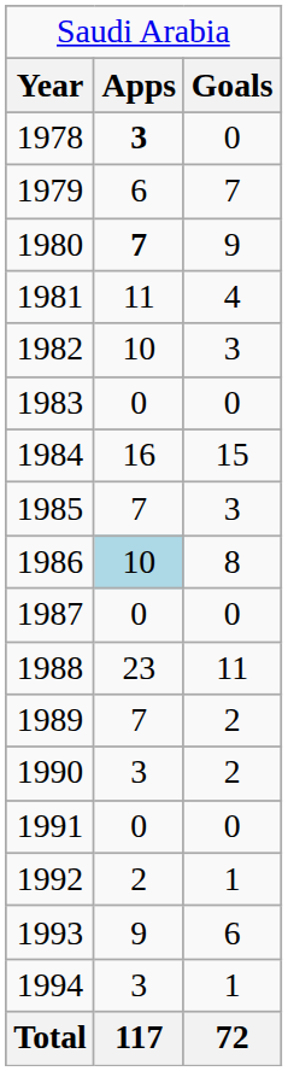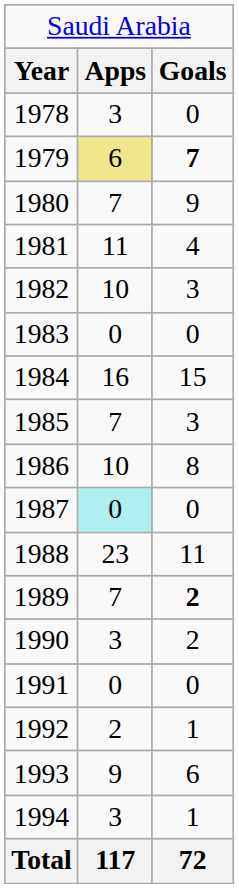1978 | column 2: bold -> normal
1979 | column 2: no background -> khaki background
1979 | column 3: normal -> bold
1980 | column 2: bold -> normal
1986 | column 2: lightblue background -> no background
1987 | column 2: no background -> paleturquoise background
1989 | column 3: normal -> bold
